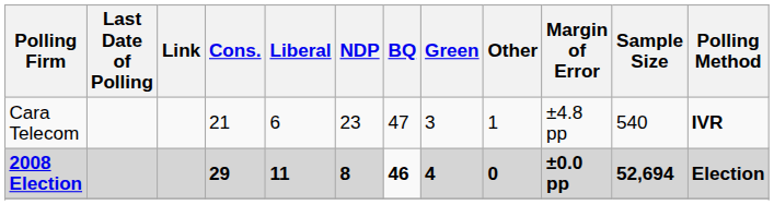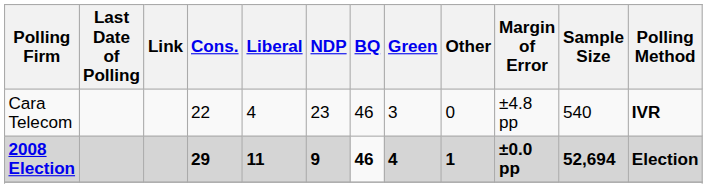Cara Telecom | Cons.: 21 -> 22
Cara Telecom | Liberal: 6 -> 4
Cara Telecom | BQ: 47 -> 46
Cara Telecom | Other: 1 -> 0
2008 Election | NDP: 8 -> 9
2008 Election | Other: 0 -> 1
